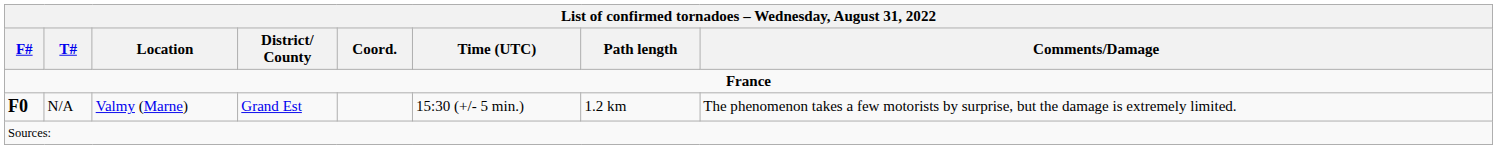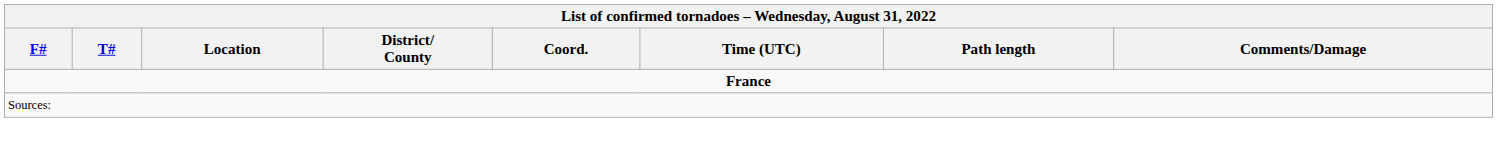- row: F0 | N/A | Valmy (Marne) | Grand Est | 15:30 (+/- 5 min.) | 1.2 km | The phenomenon takes a few motorists by surprise, but the damage is extremely limited.
